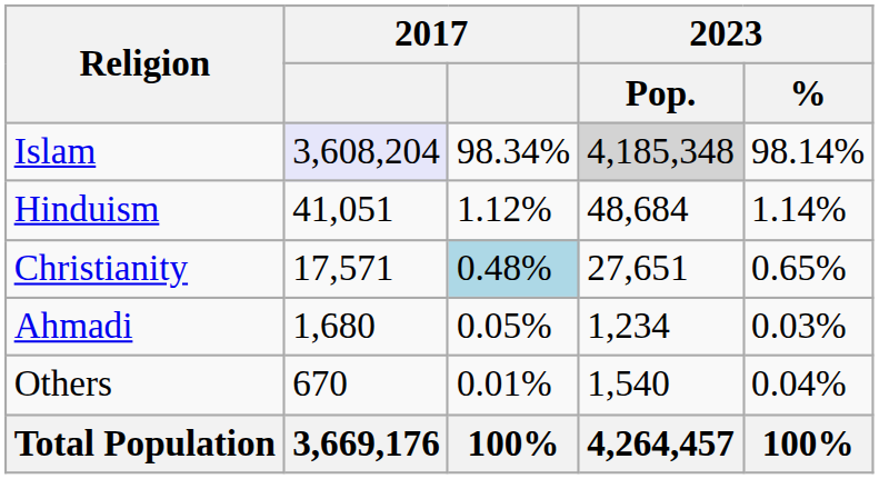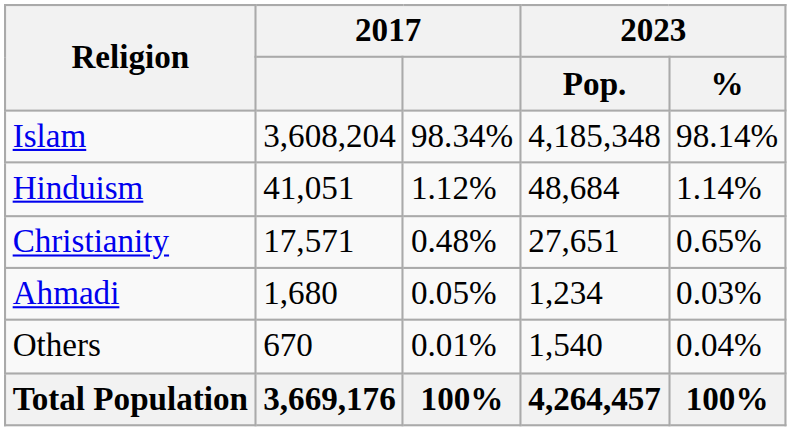Islam | column 2: lavender background -> no background
Islam | 2023 / Pop.: lightgrey background -> no background
Christianity | column 3: lightblue background -> no background
